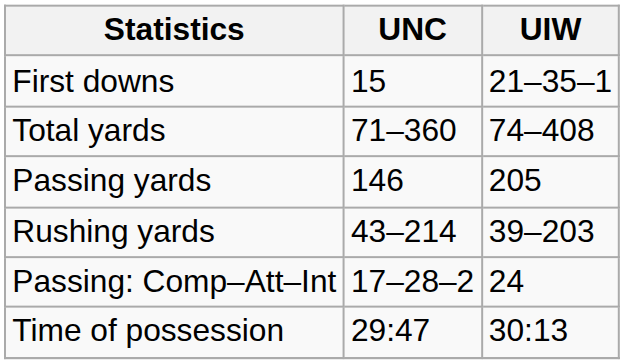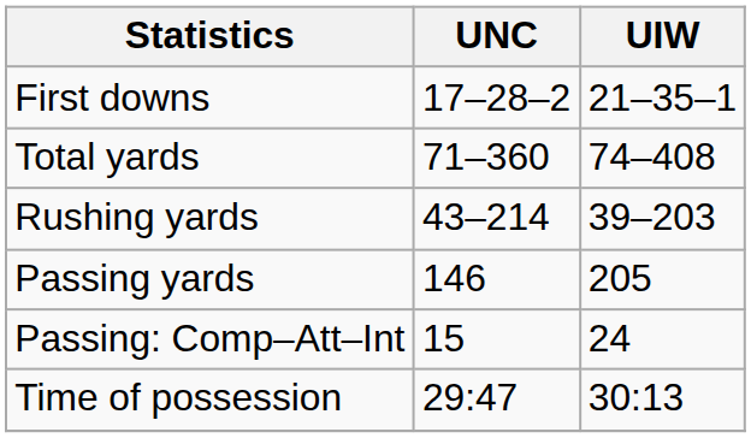First downs | UNC: 15 -> 17–28–2
rows swapped: Rushing yards <-> Passing yards
Passing: Comp–Att–Int | UNC: 17–28–2 -> 15
